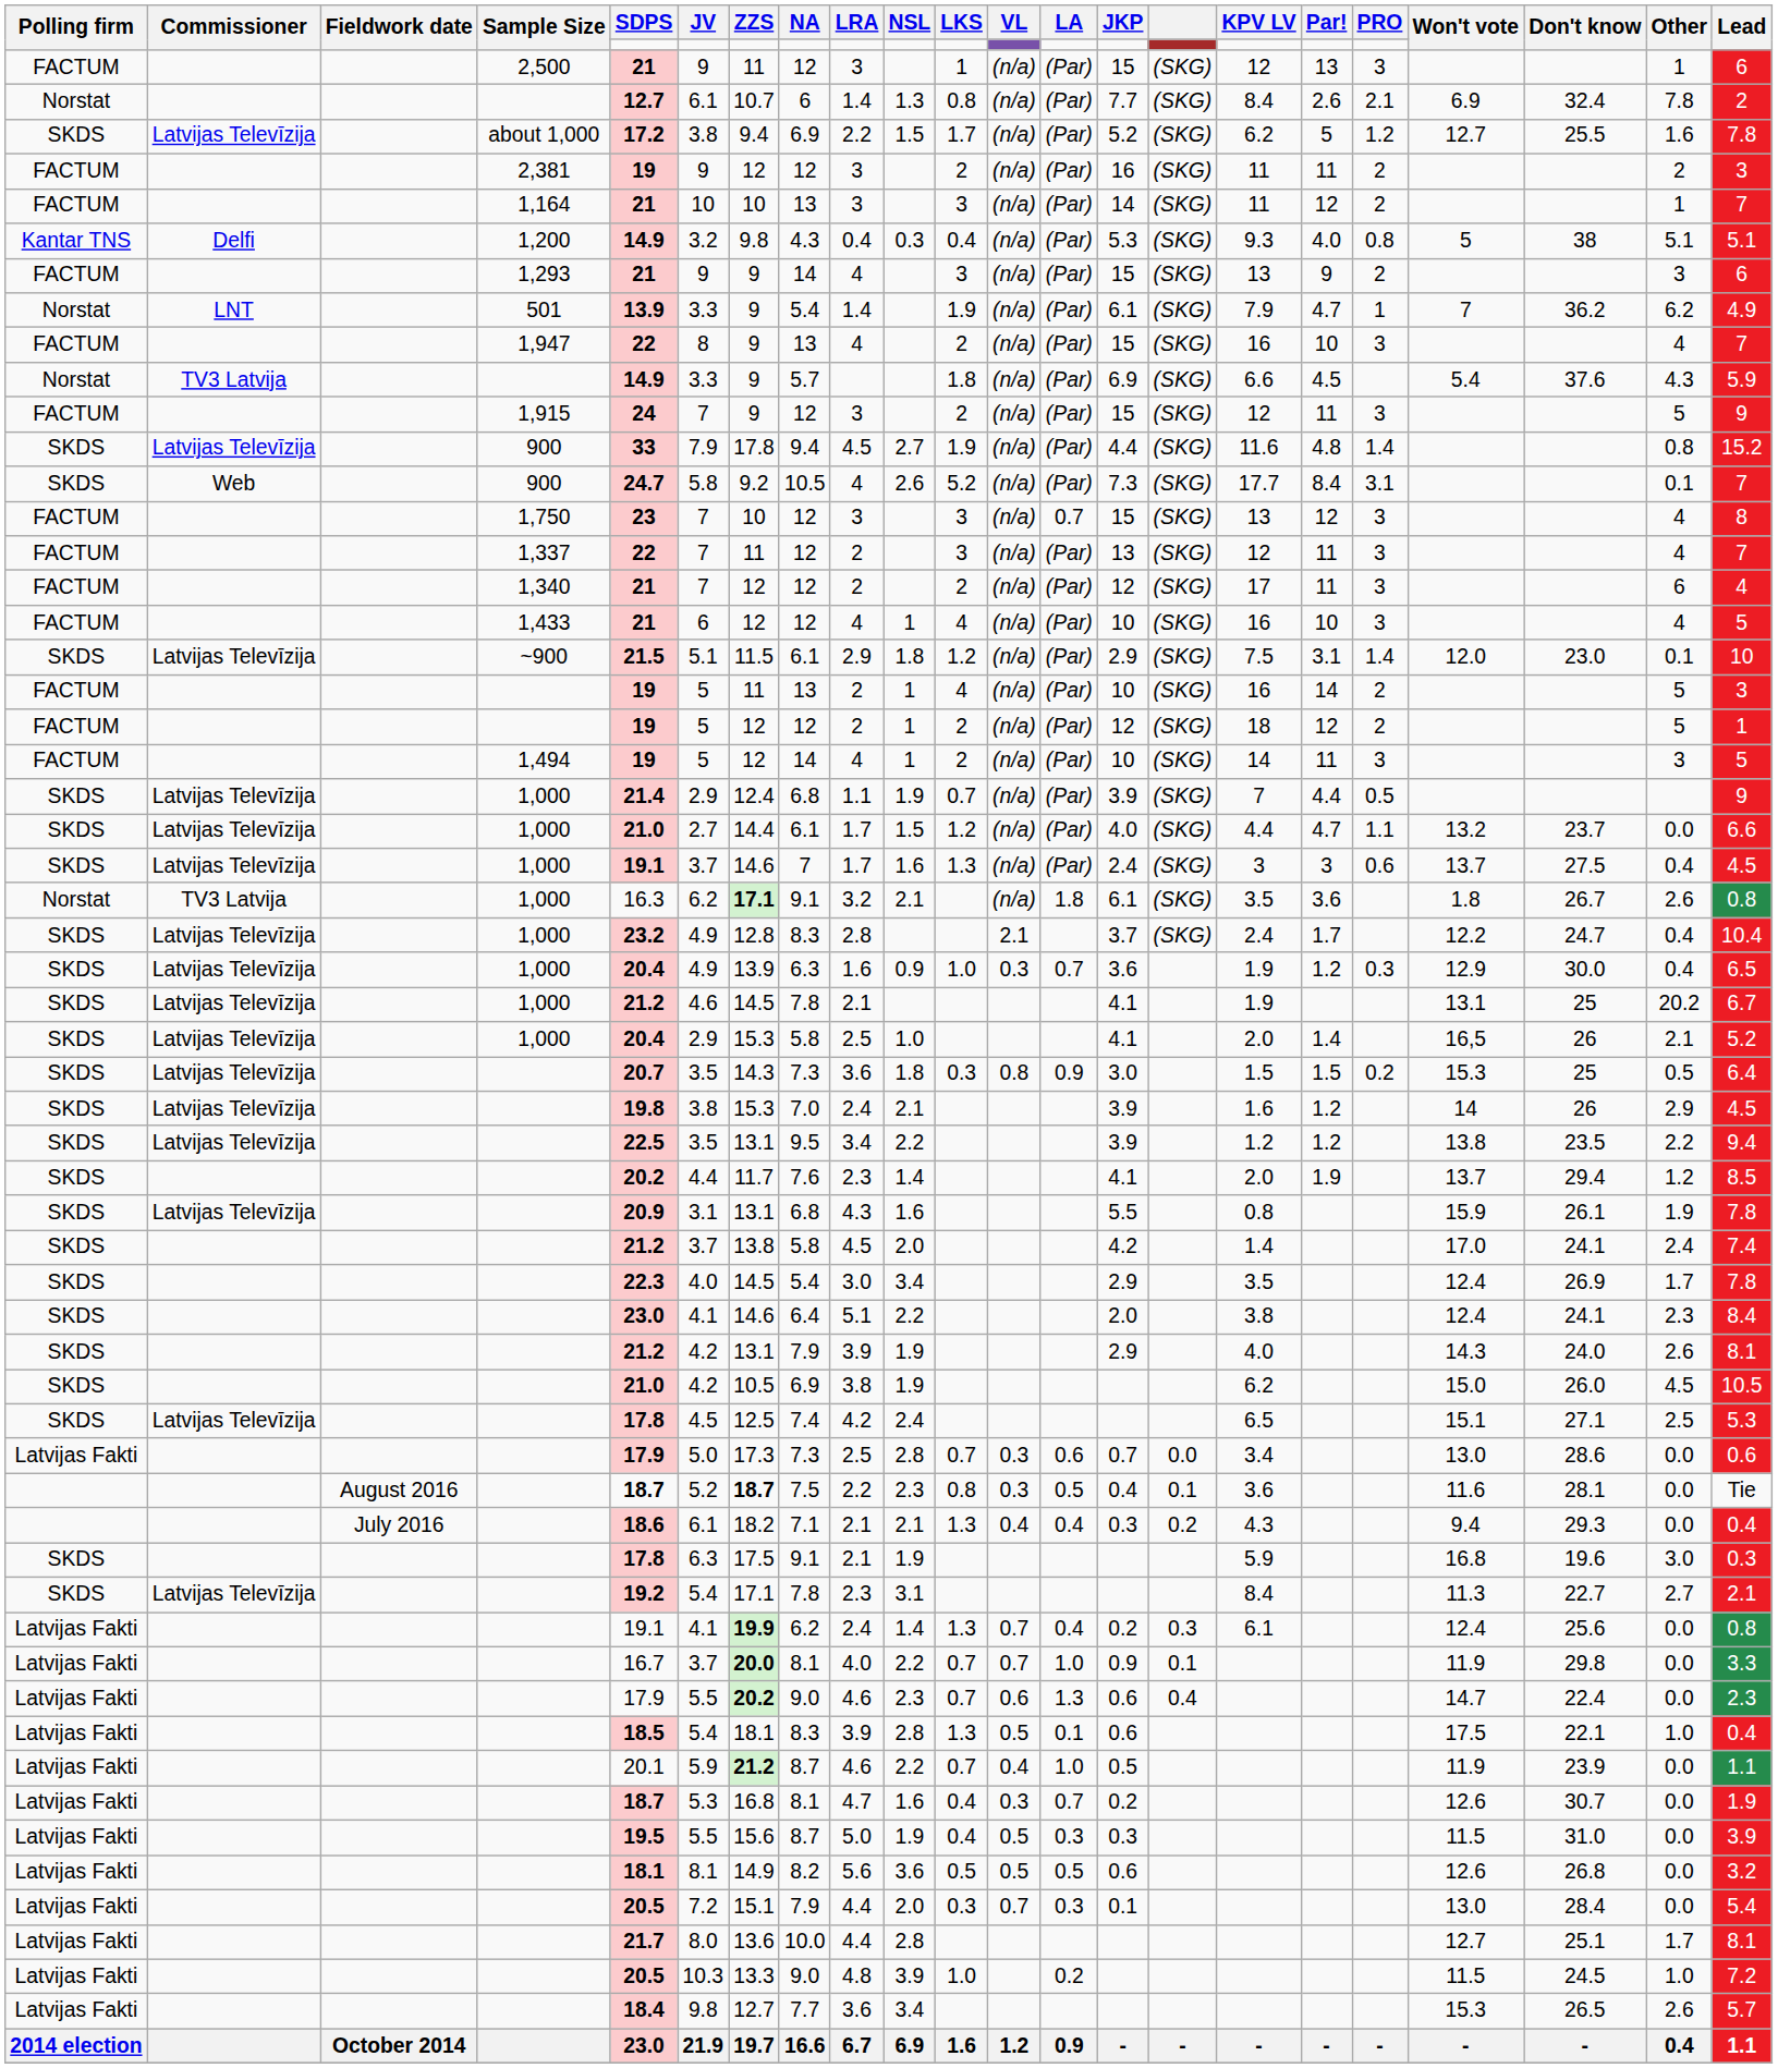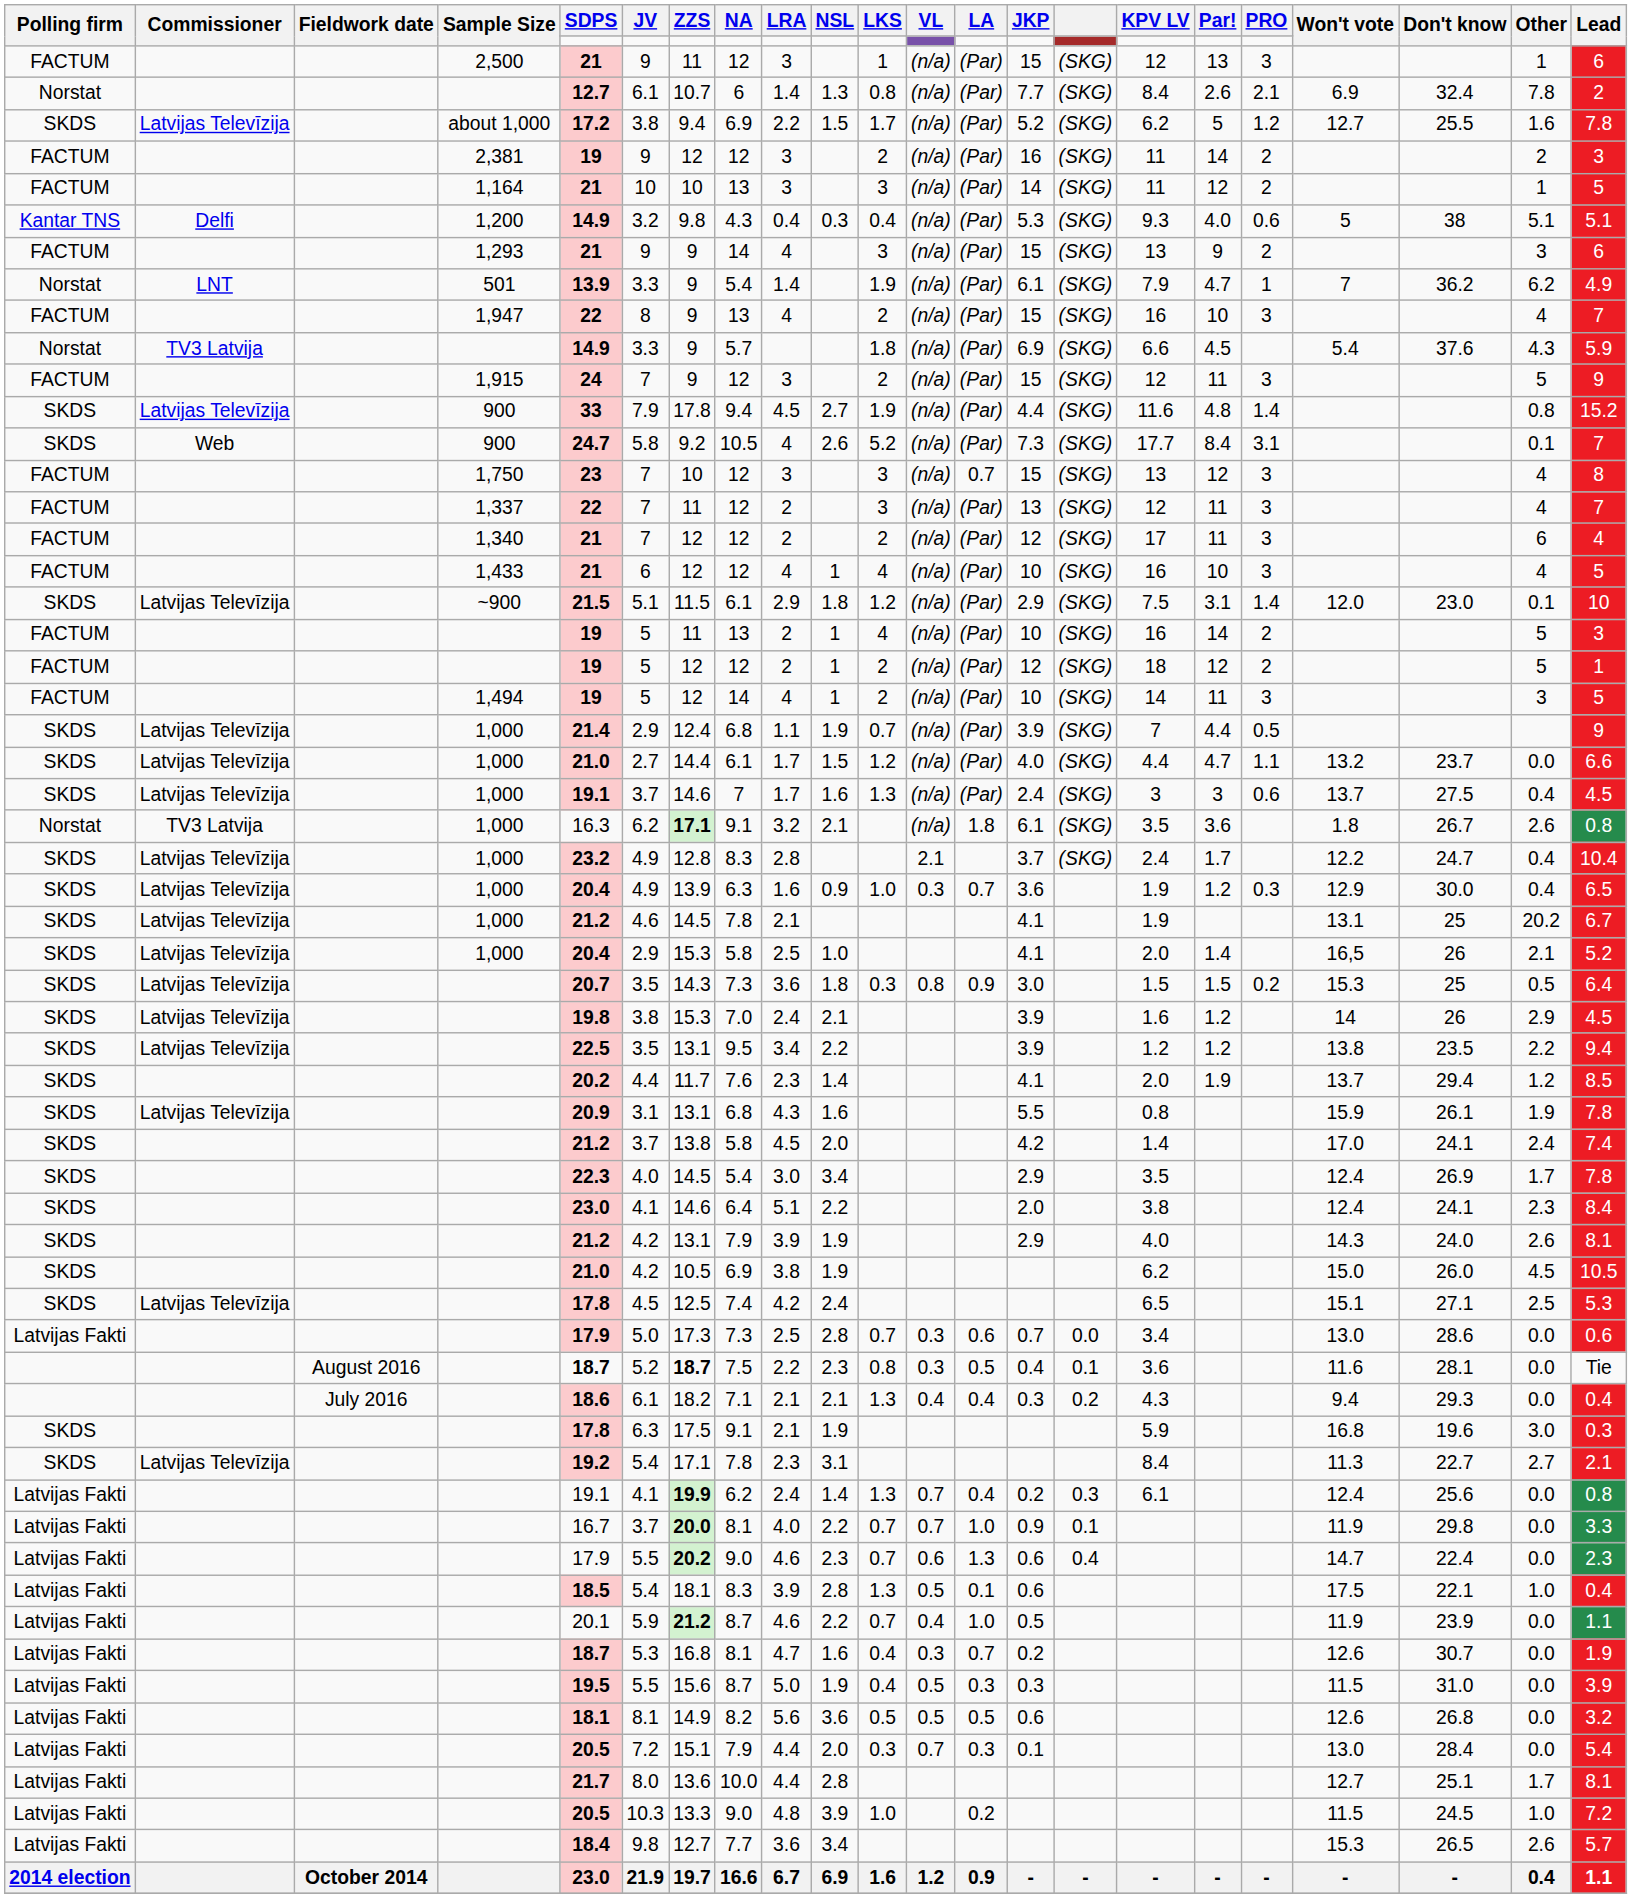2,381 | Par!: 11 -> 14
1,164 | Lead: 7 -> 5
1,200 | PRO: 0.8 -> 0.6
